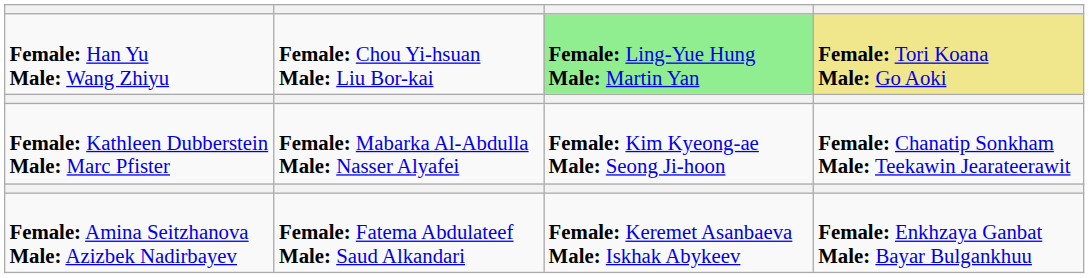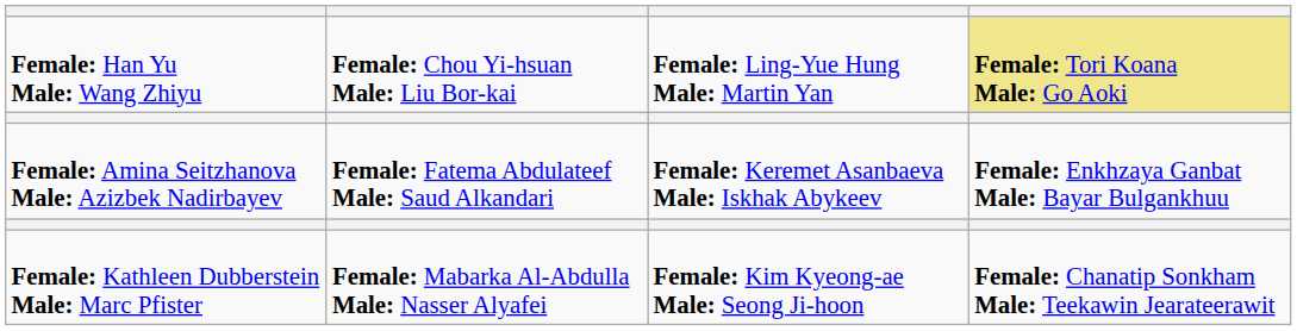Female: Han Yu Male: Wang Zhiyu | column 3: lightgreen background -> no background
rows swapped: Female: Amina Seitzhanova Male: Azizbek Nadirbayev <-> Female: Kathleen Dubberstein Male: Marc Pfister
